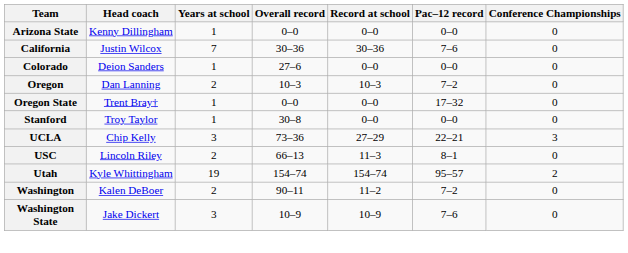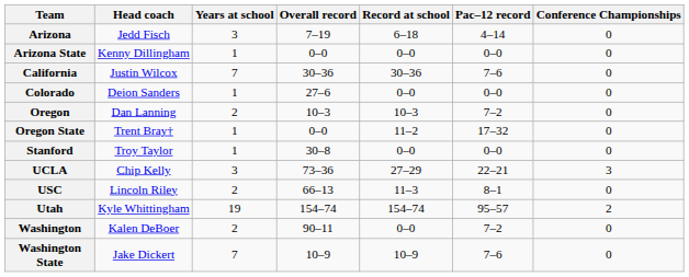+ row: Arizona | Jedd Fisch | 3 | 7–19 | 6–18 | 4–14 | 0
Oregon State | Record at school: 0–0 -> 11–2
Washington | Record at school: 11–2 -> 0–0
Washington State | Years at school: 3 -> 7
